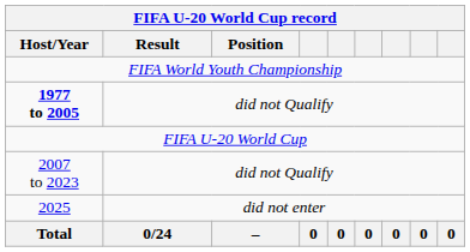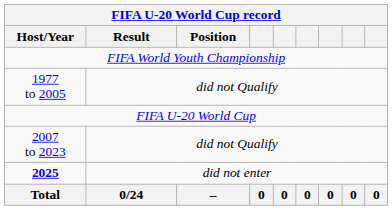1977 to 2005 | Host/Year: bold -> normal
2025 | Host/Year: normal -> bold
